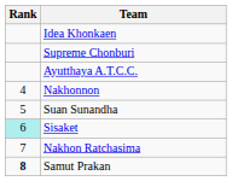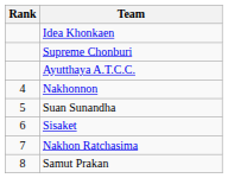Sisaket | Rank: paleturquoise background -> no background
Samut Prakan | Rank: bold -> normal
